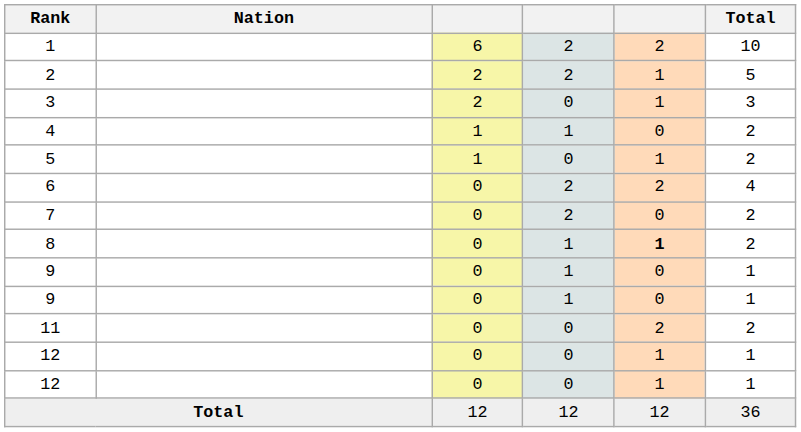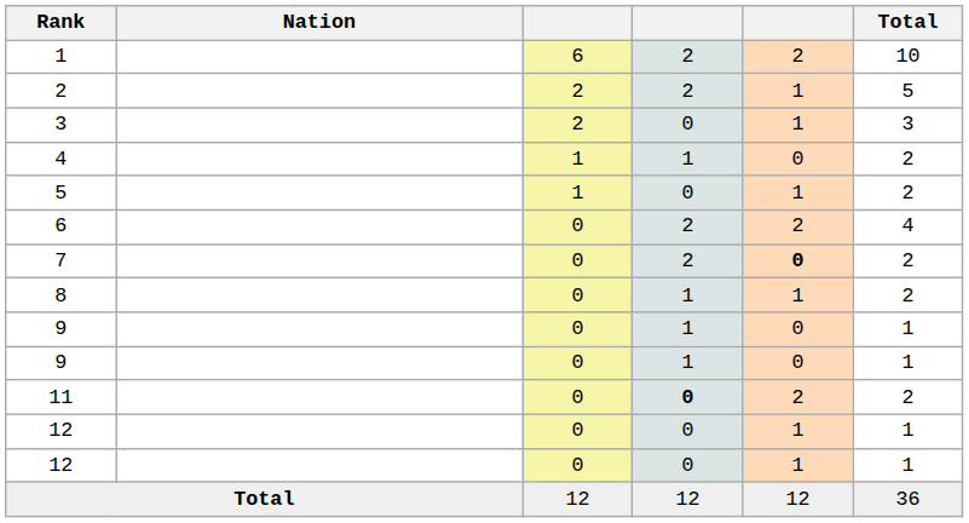7 | column 5: normal -> bold
8 | column 5: bold -> normal
11 | column 4: normal -> bold
